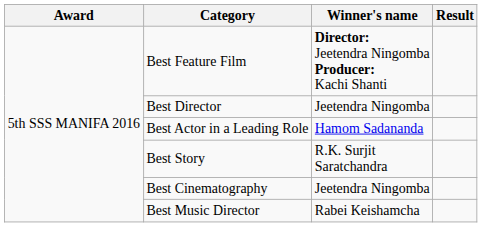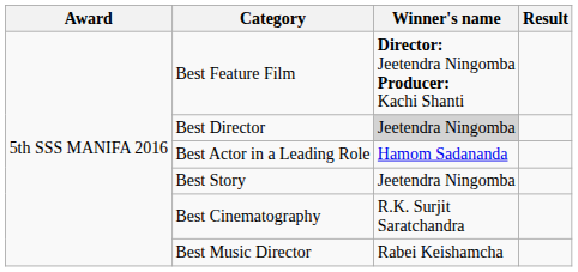Best Director | Winner's name: no background -> lightgrey background
Best Story | Winner's name: R.K. Surjit Saratchandra -> Jeetendra Ningomba
Best Cinematography | Winner's name: Jeetendra Ningomba -> R.K. Surjit Saratchandra
